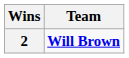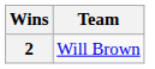2 | Team: bold -> normal
